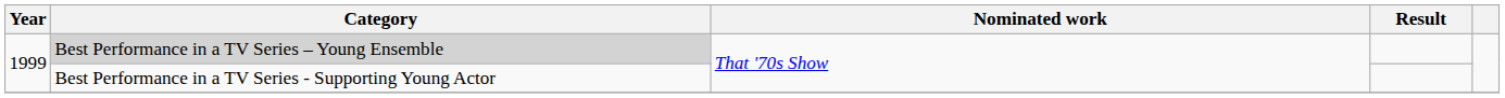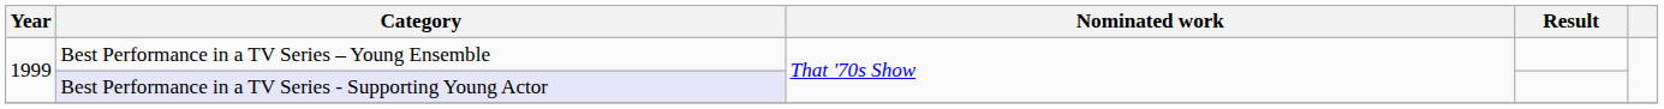Best Performance in a TV Series – Young Ensemble | Category: lightgrey background -> no background
Best Performance in a TV Series - Supporting Young Actor | Category: no background -> lavender background
